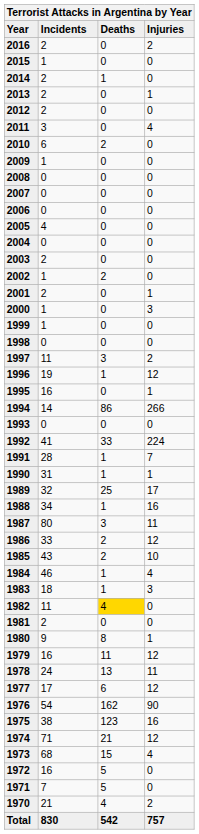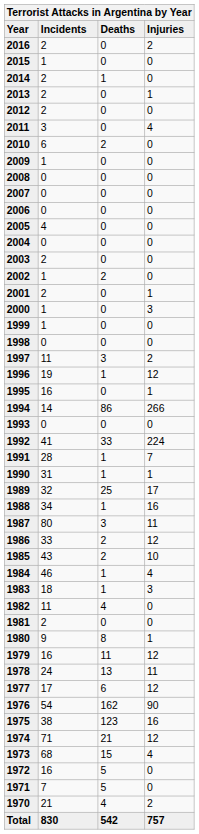1982 | Deaths: gold background -> no background
